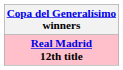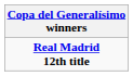row 2 | column 1: pink background -> no background
